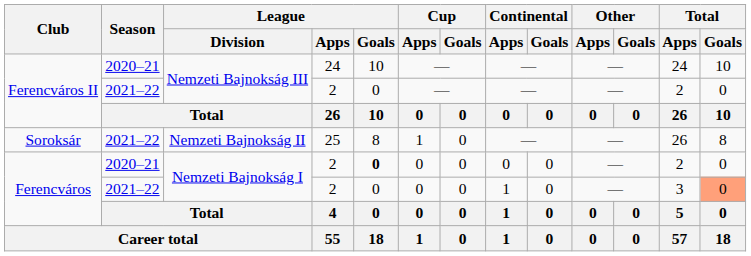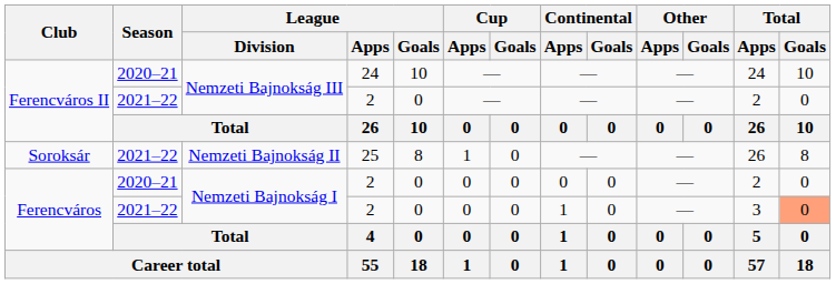Ferencváros / 2020–21 | League / Goals: bold -> normal
